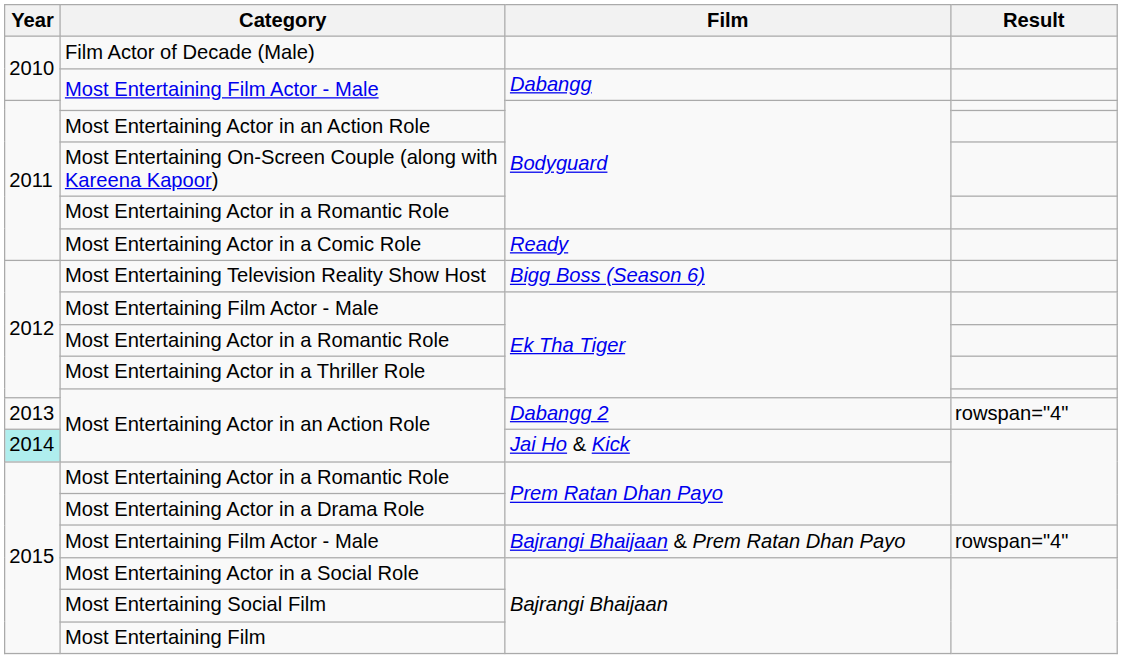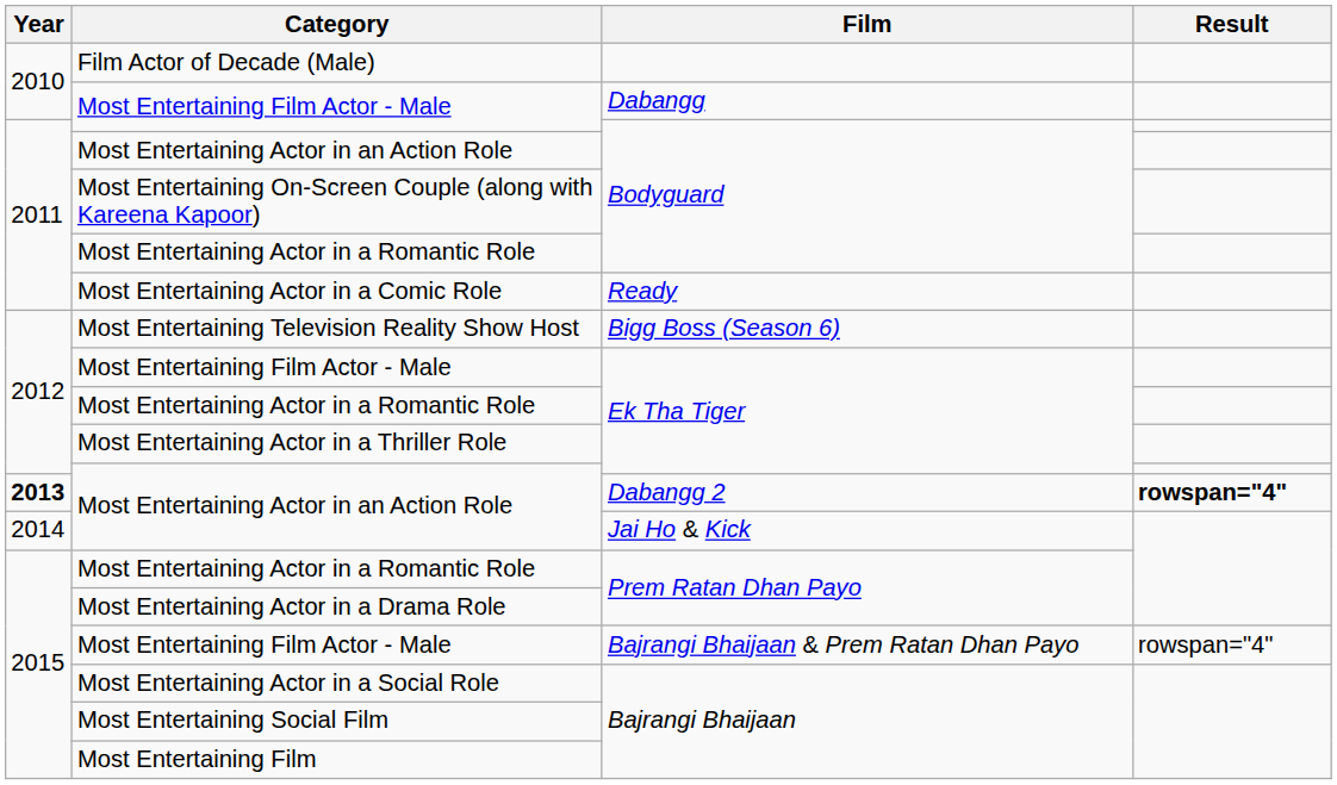Most Entertaining Actor in an Action Role / Dabangg 2 | Year: normal -> bold
Most Entertaining Actor in an Action Role / Dabangg 2 | Result: normal -> bold
Most Entertaining Actor in an Action Role / Jai Ho & Kick | Year: paleturquoise background -> no background
